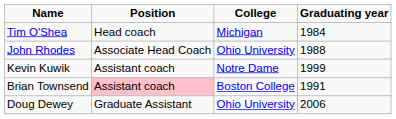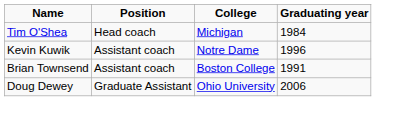- row: John Rhodes | Associate Head Coach | Ohio University | 1988
Kevin Kuwik | column 4: 1999 -> 1996
Brian Townsend | column 2: pink background -> no background
